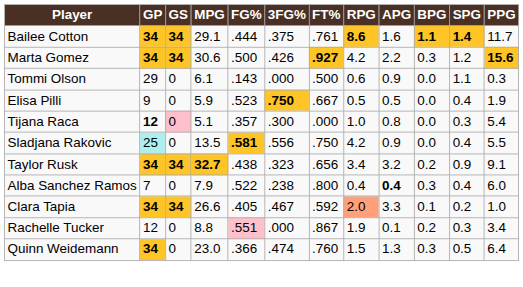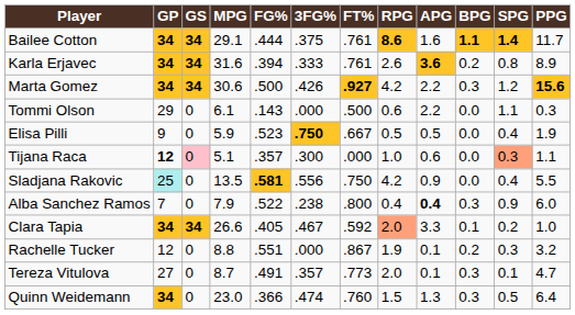+ row: Karla Erjavec | 34 | 34 | 31.6 | .394 | .333 | .761 | 2.6 | 3.6 | 0.2 | 0.8 | 8.9
Tommi Olson | APG: 0.9 -> 2.2
Tijana Raca | APG: 0.8 -> 0.6
Tijana Raca | SPG: no background -> lightsalmon background
Tijana Raca | PPG: 5.4 -> 1.1
- row: Taylor Rusk | 34 | 34 | 32.7 | .438 | .323 | .656 | 3.4 | 3.2 | 0.2 | 0.9 | 9.1
Alba Sanchez Ramos | SPG: 0.4 -> 0.9
Rachelle Tucker | FG%: pink background -> no background
Rachelle Tucker | PPG: 3.4 -> 3.2
+ row: Tereza Vitulova | 27 | 0 | 8.7 | .491 | .357 | .773 | 2.0 | 0.1 | 0.3 | 0.1 | 4.7
